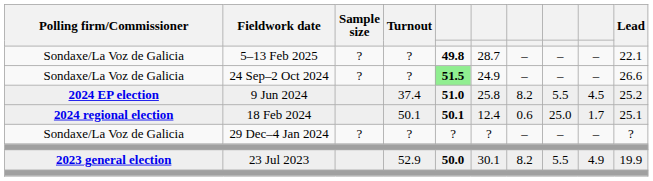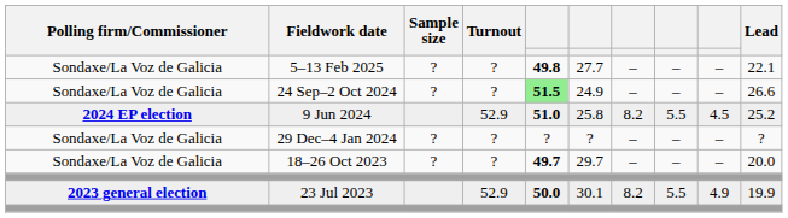5–13 Feb 2025 | column 6: 28.7 -> 27.7
9 Jun 2024 | Turnout: 37.4 -> 52.9
- row: 2024 regional election | 18 Feb 2024 | 50.1 | 50.1 | 12.4 | 0.6 | 25.0 | 1.7 | 25.1
+ row: Sondaxe/La Voz de Galicia | 18–26 Oct 2023 | ? | ? | 49.7 | 29.7 | – | – | – | 20.0
